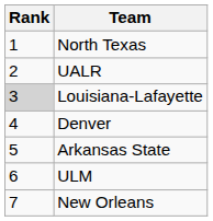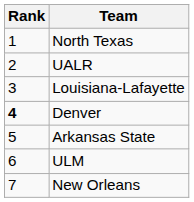Louisiana-Lafayette | Rank: lightgrey background -> no background
Denver | Rank: normal -> bold
